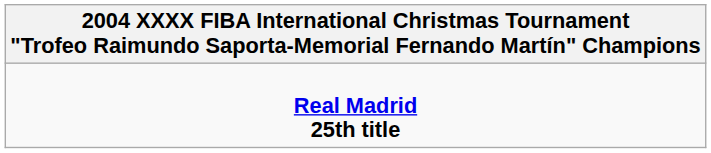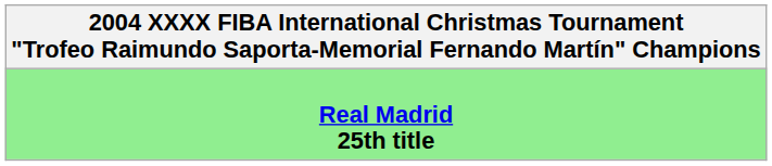row 2 | column 1: no background -> lightgreen background
